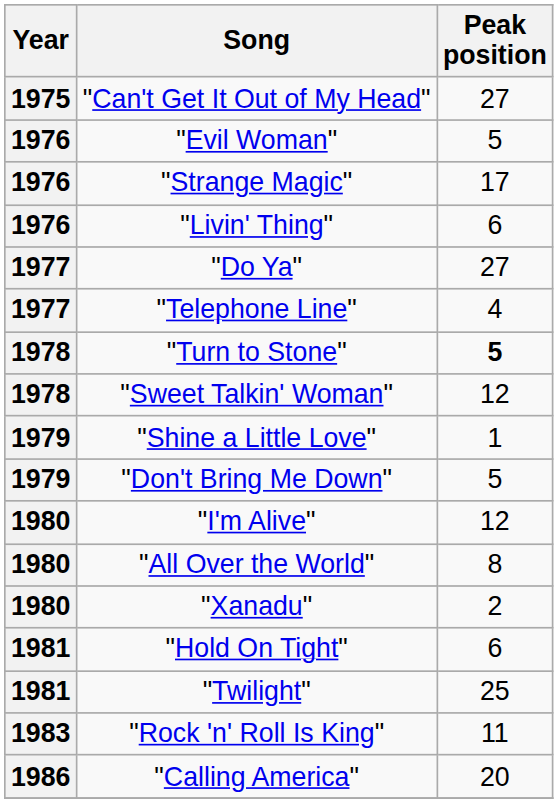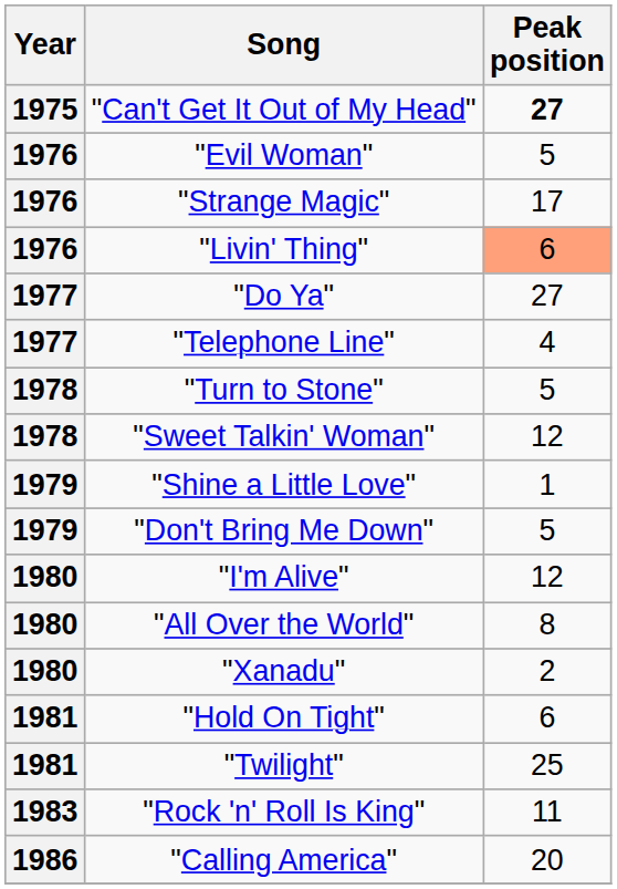"Can't Get It Out of My Head" | Peak position: normal -> bold
"Livin' Thing" | Peak position: no background -> lightsalmon background
"Turn to Stone" | Peak position: bold -> normal
